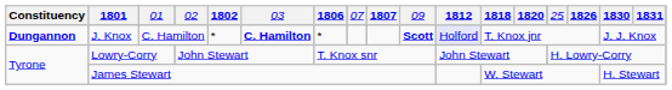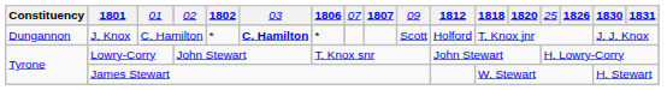J. Knox | Constituency: bold -> normal
J. Knox | 09: bold -> normal
J. Knox | 1812: lavender background -> no background
